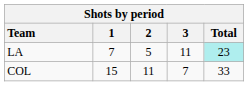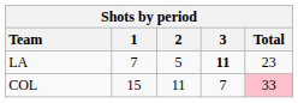LA | 3: normal -> bold
LA | Total: paleturquoise background -> no background
COL | Total: no background -> pink background
